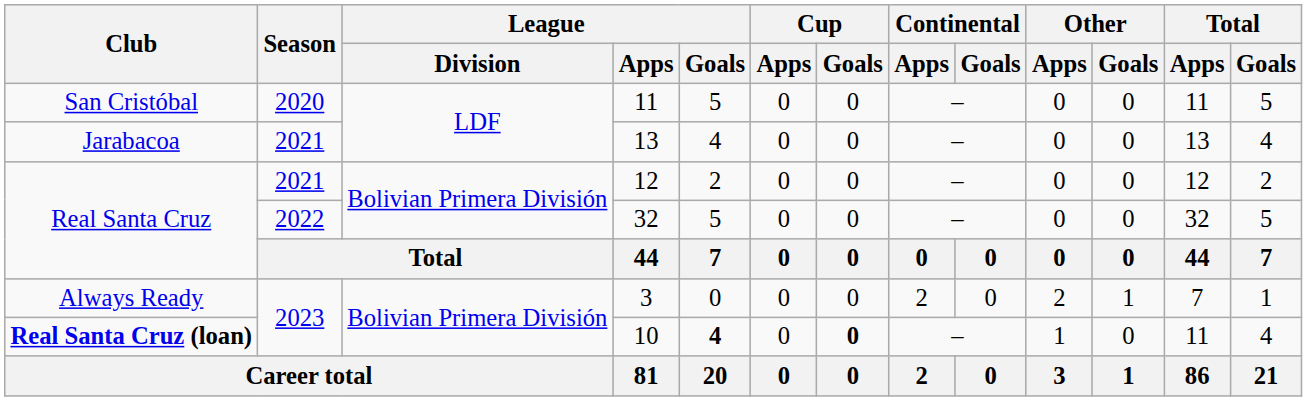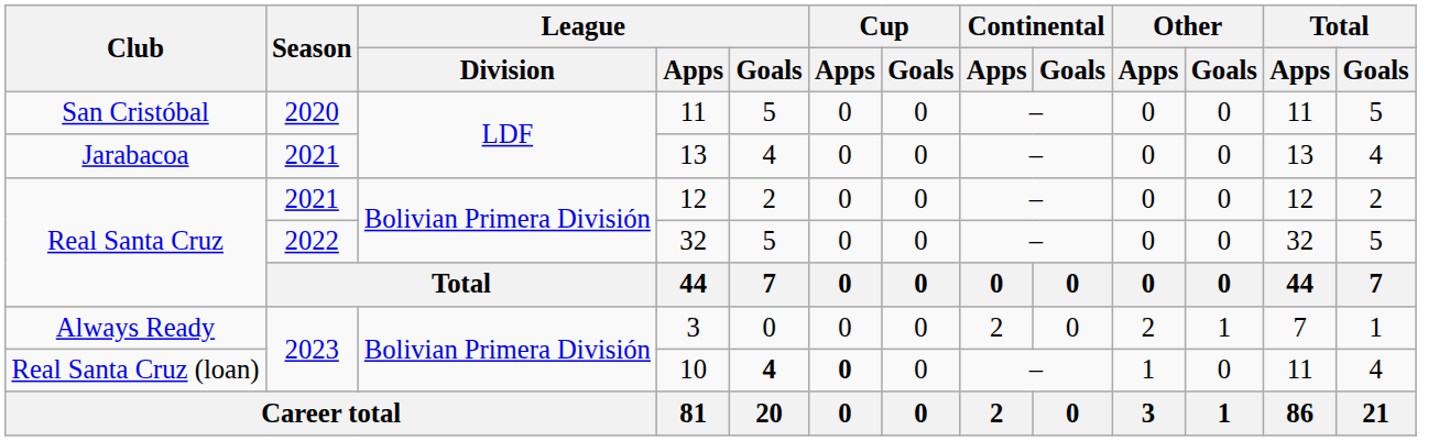10 | Club: bold -> normal
10 | Cup / Apps: normal -> bold
10 | Cup / Goals: bold -> normal
